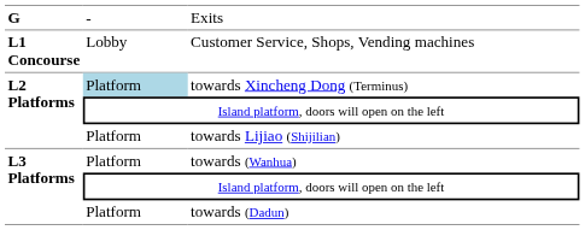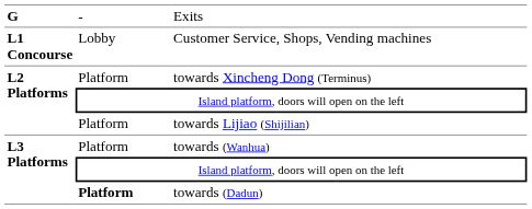towards Xincheng Dong (Terminus) | column 2: lightblue background -> no background
towards (Dadun) | column 2: normal -> bold
